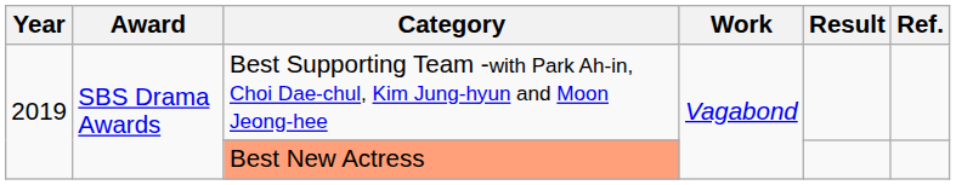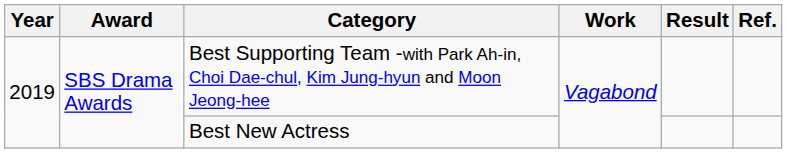Best New Actress | Category: lightsalmon background -> no background
